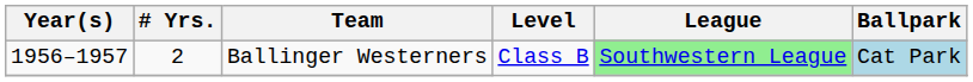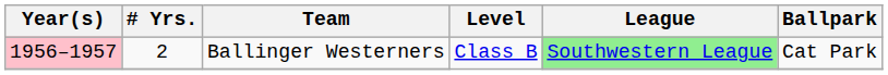Ballinger Westerners | Year(s): no background -> pink background
Ballinger Westerners | Ballpark: lightblue background -> no background
